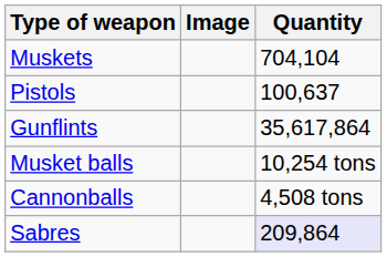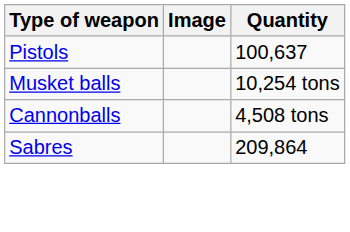- row: Muskets | 704,104
- row: Gunflints | 35,617,864
Sabres | Quantity: lavender background -> no background
